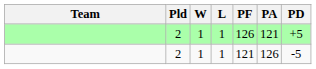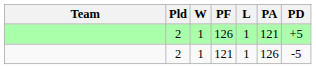columns swapped: L <-> PF
